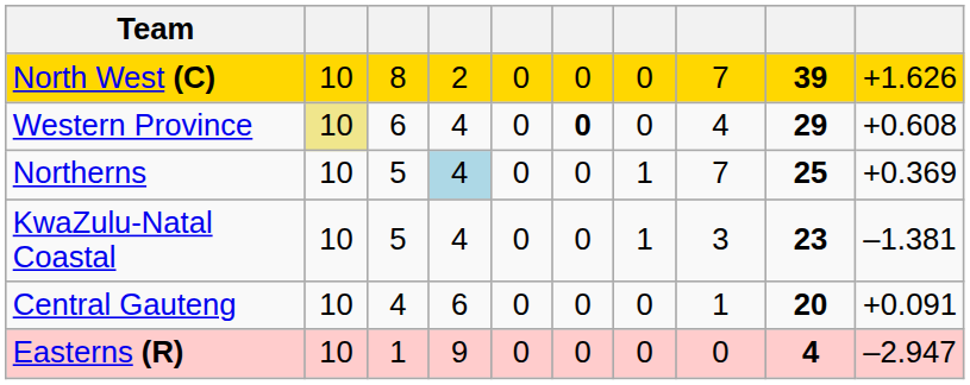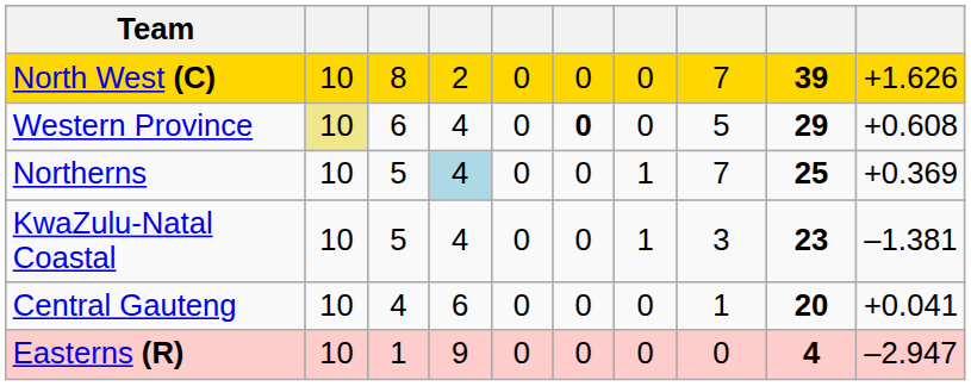Western Province | column 8: 4 -> 5
Central Gauteng | column 10: +0.091 -> +0.041
